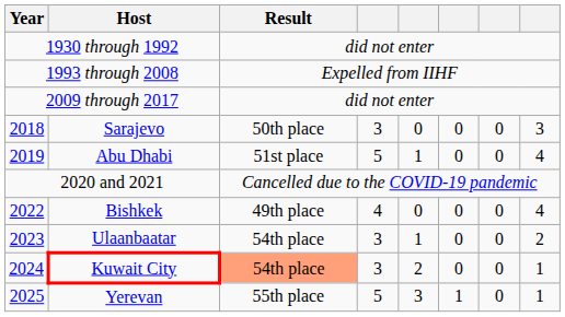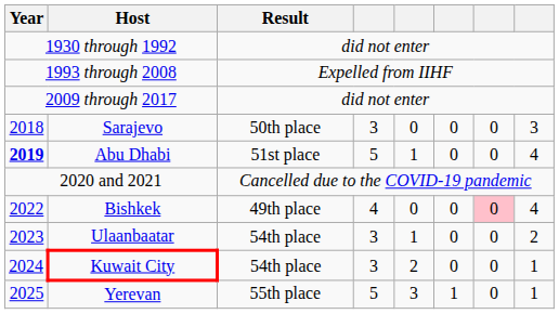Abu Dhabi | Year: normal -> bold
Bishkek | column 7: no background -> pink background
Kuwait City | Result: lightsalmon background -> no background
